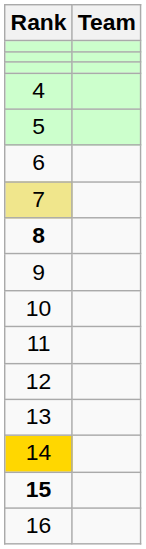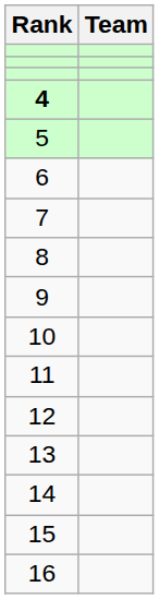row 5 | Rank: normal -> bold
row 8 | Rank: khaki background -> no background
row 9 | Rank: bold -> normal
row 15 | Rank: gold background -> no background
row 16 | Rank: bold -> normal
